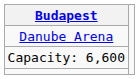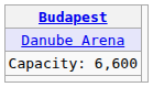Danube Arena | Budapest: no background -> lavender background
